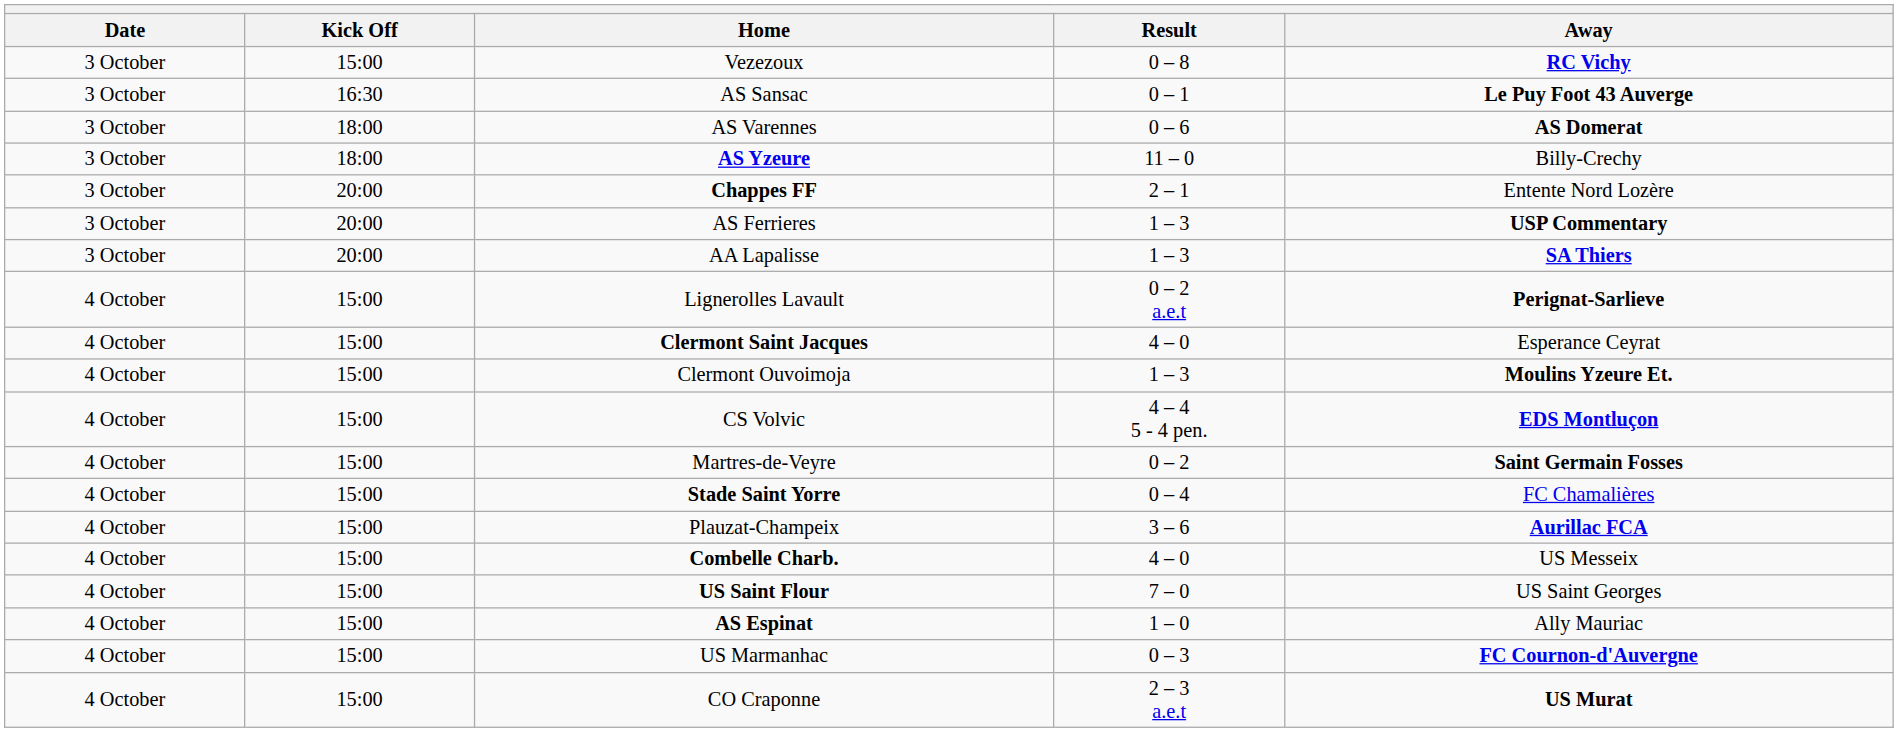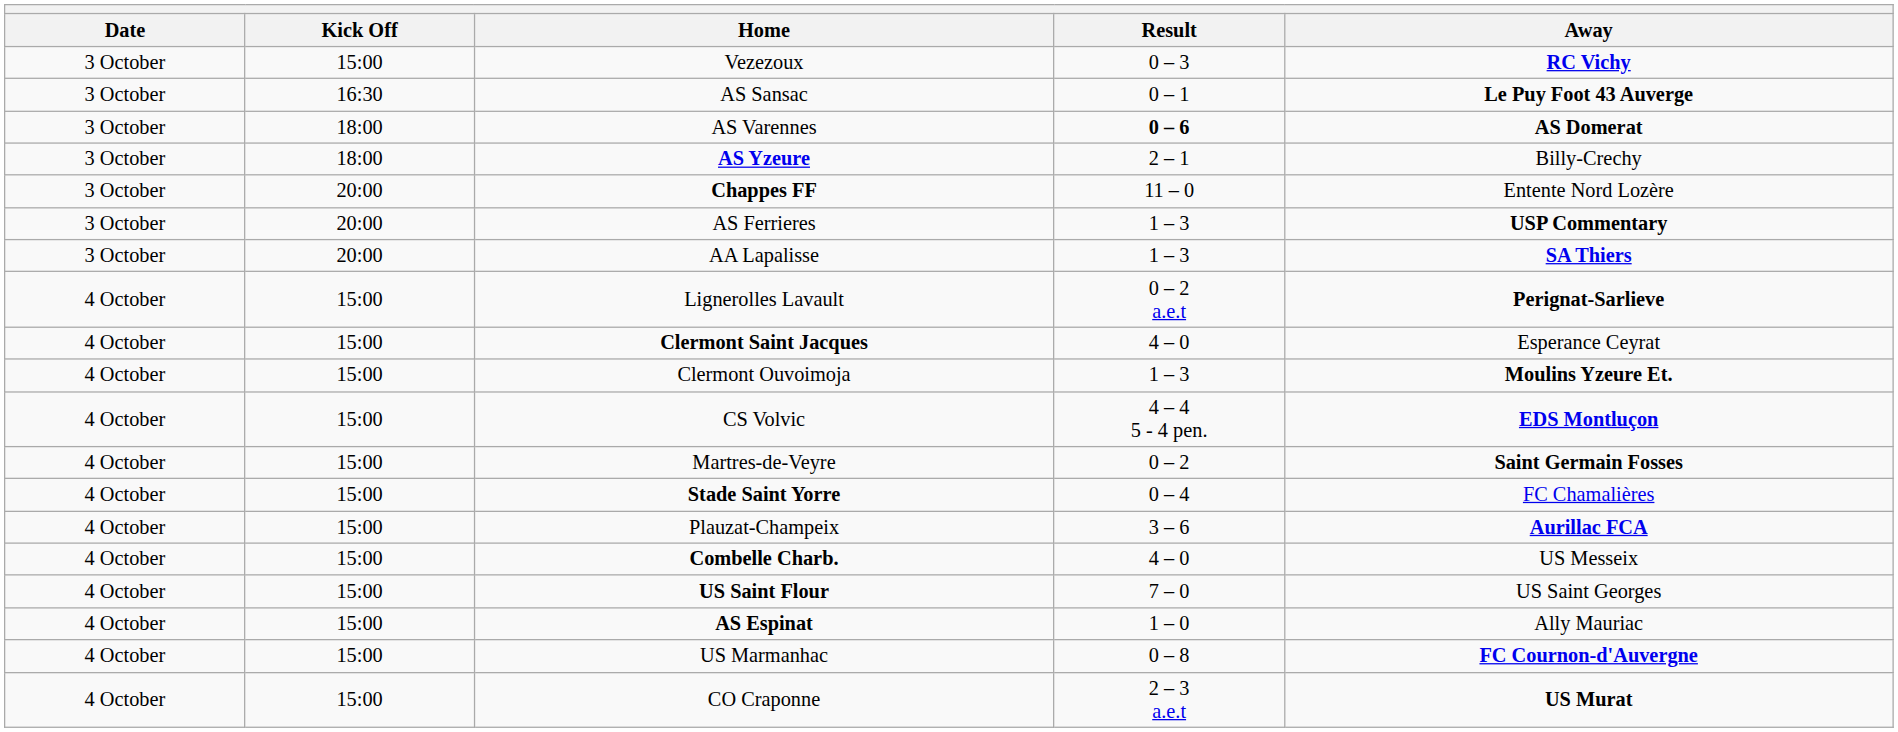Vezezoux | Result: 0 – 8 -> 0 – 3
AS Varennes | Result: normal -> bold
AS Yzeure | Result: 11 – 0 -> 2 – 1
Chappes FF | Result: 2 – 1 -> 11 – 0
US Marmanhac | Result: 0 – 3 -> 0 – 8
